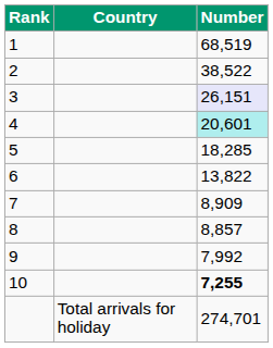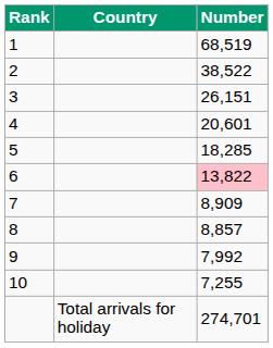3 | Number: lavender background -> no background
4 | Number: paleturquoise background -> no background
6 | Number: no background -> pink background
10 | Number: bold -> normal
